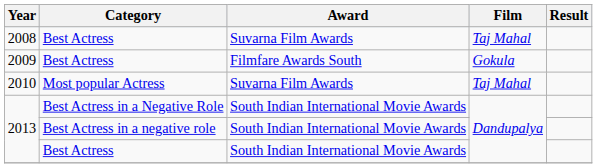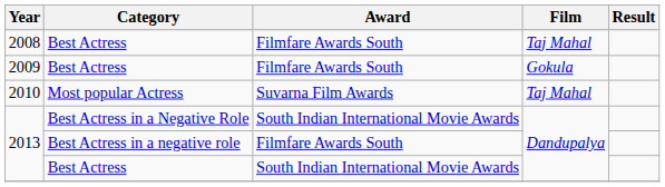2008 | Award: Suvarna Film Awards -> Filmfare Awards South
2013 / Best Actress in a negative role | Award: South Indian International Movie Awards -> Filmfare Awards South
